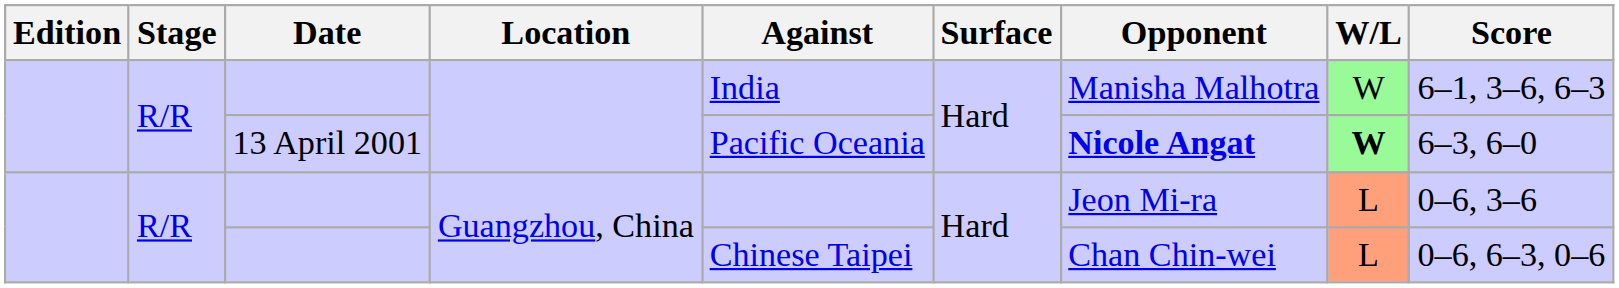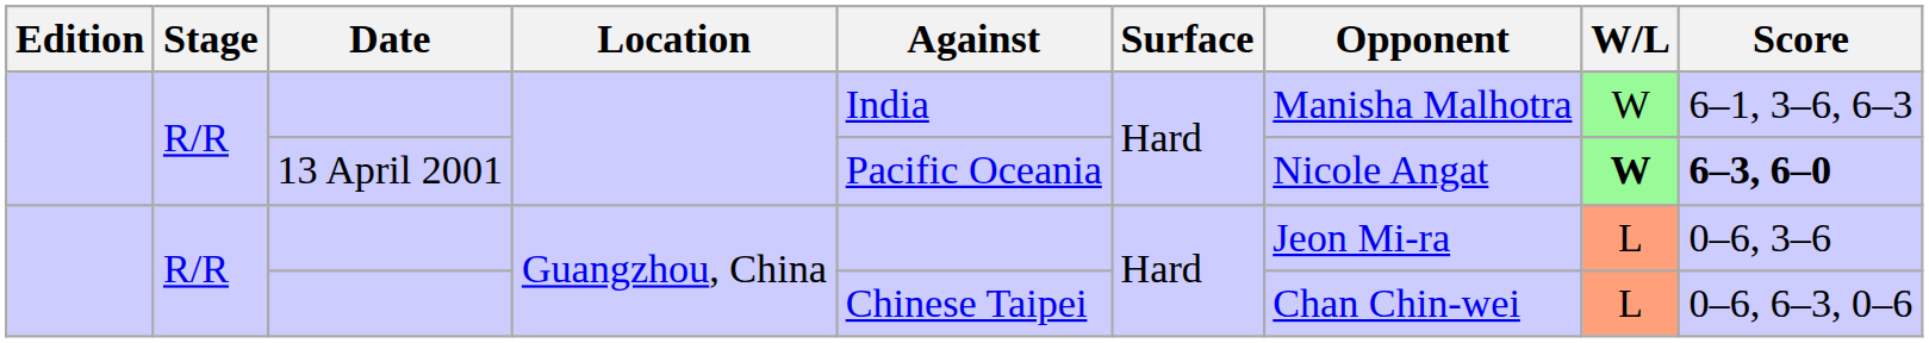13 April 2001 | Opponent: bold -> normal
13 April 2001 | Score: normal -> bold
